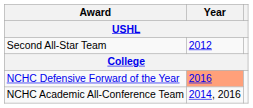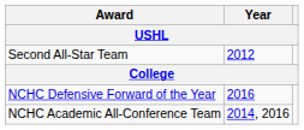NCHC Defensive Forward of the Year | Year: lightsalmon background -> no background
